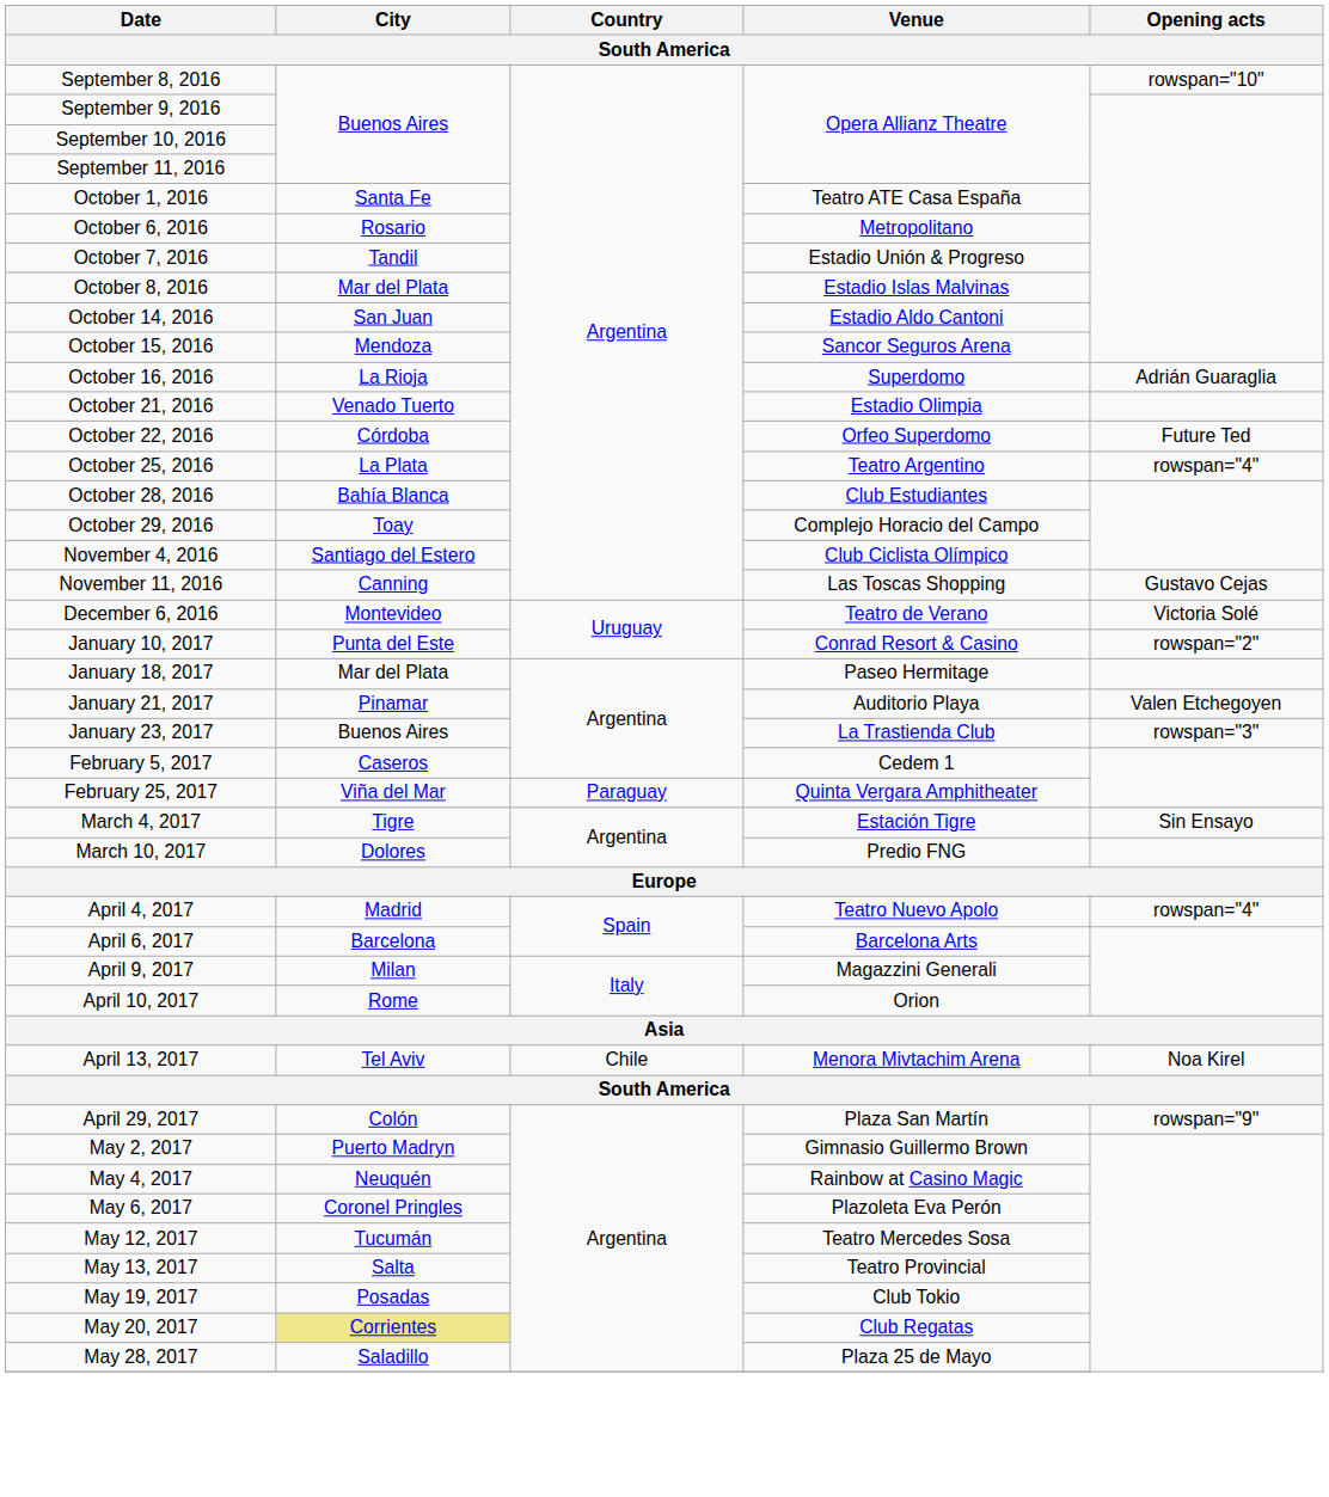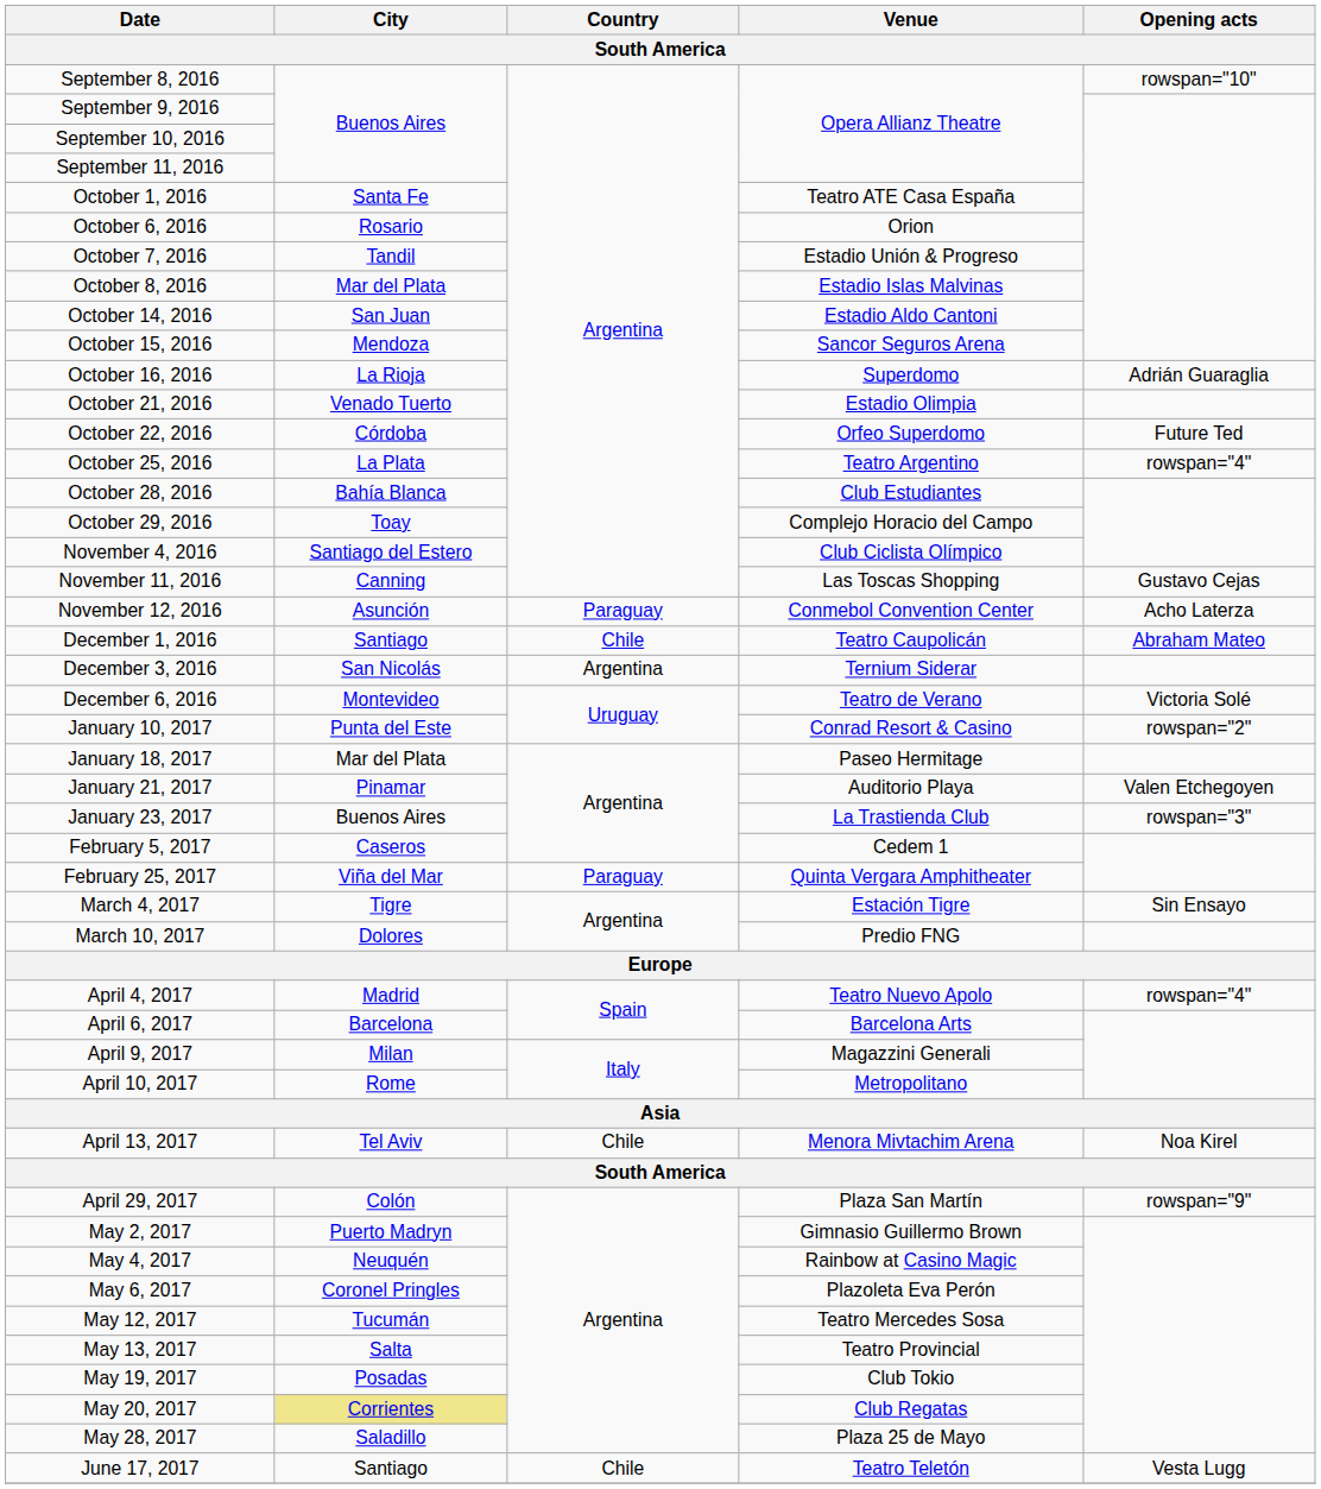October 6, 2016 | Venue: Metropolitano -> Orion
+ row: November 12, 2016 | Asunción | Paraguay | Conmebol Convention Center | Acho Laterza
+ row: December 1, 2016 | Santiago | Chile | Teatro Caupolicán | Abraham Mateo
+ row: December 3, 2016 | San Nicolás | Argentina | Ternium Siderar
April 10, 2017 | Venue: Orion -> Metropolitano
+ row: June 17, 2017 | Santiago | Chile | Teatro Teletón | Vesta Lugg
